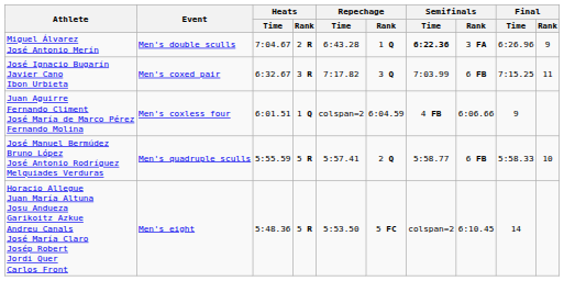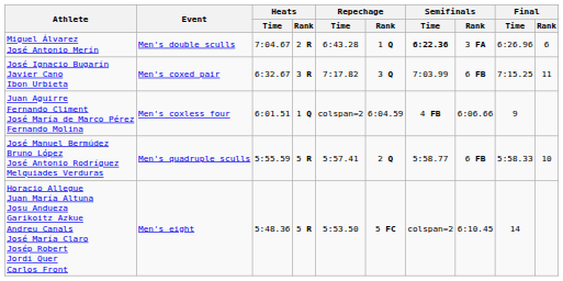Miguel Álvarez José Antonio Merín | Final / Rank: 9 -> 6
